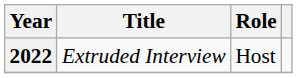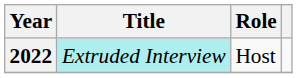2022 | Title: no background -> paleturquoise background
